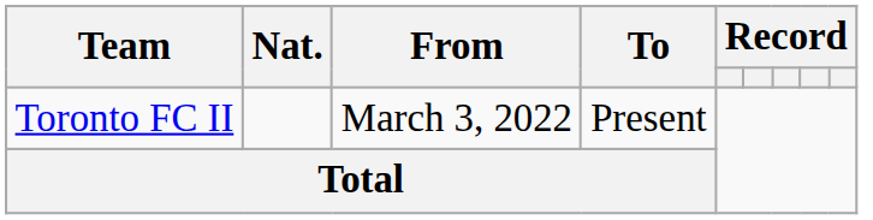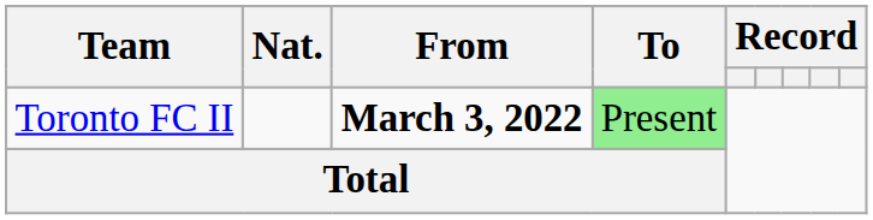Toronto FC II | From: normal -> bold
Toronto FC II | To: no background -> lightgreen background
